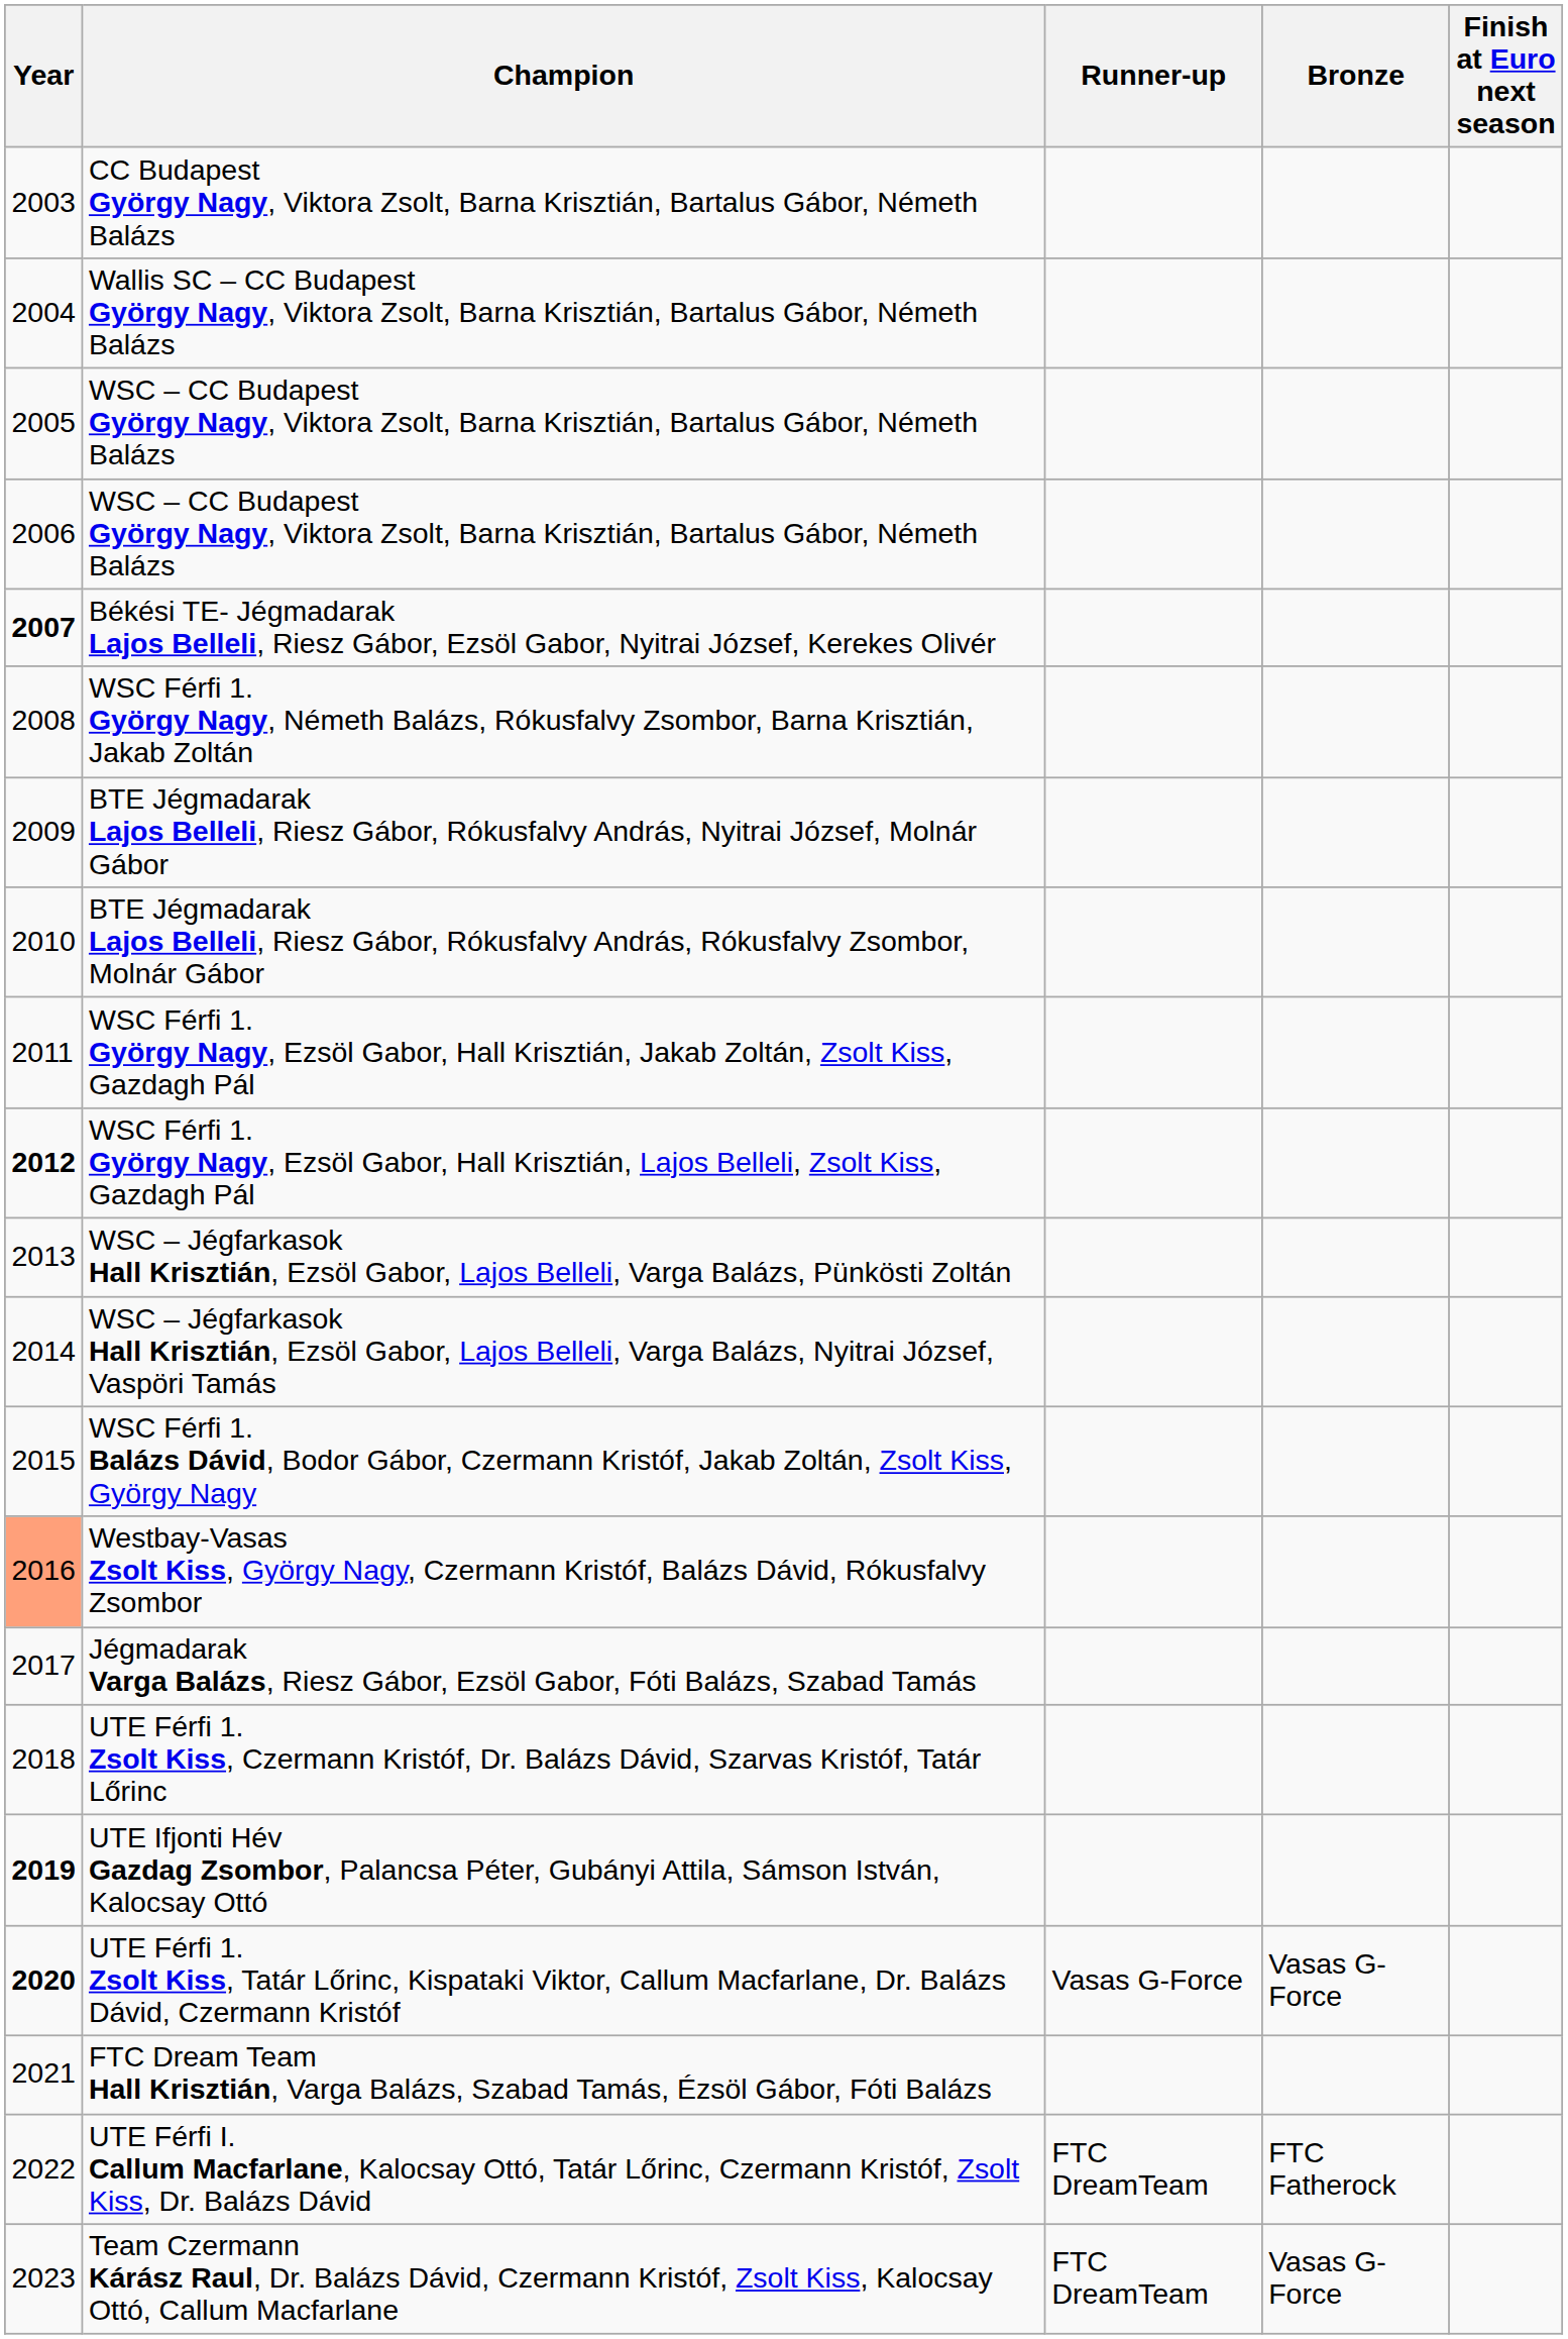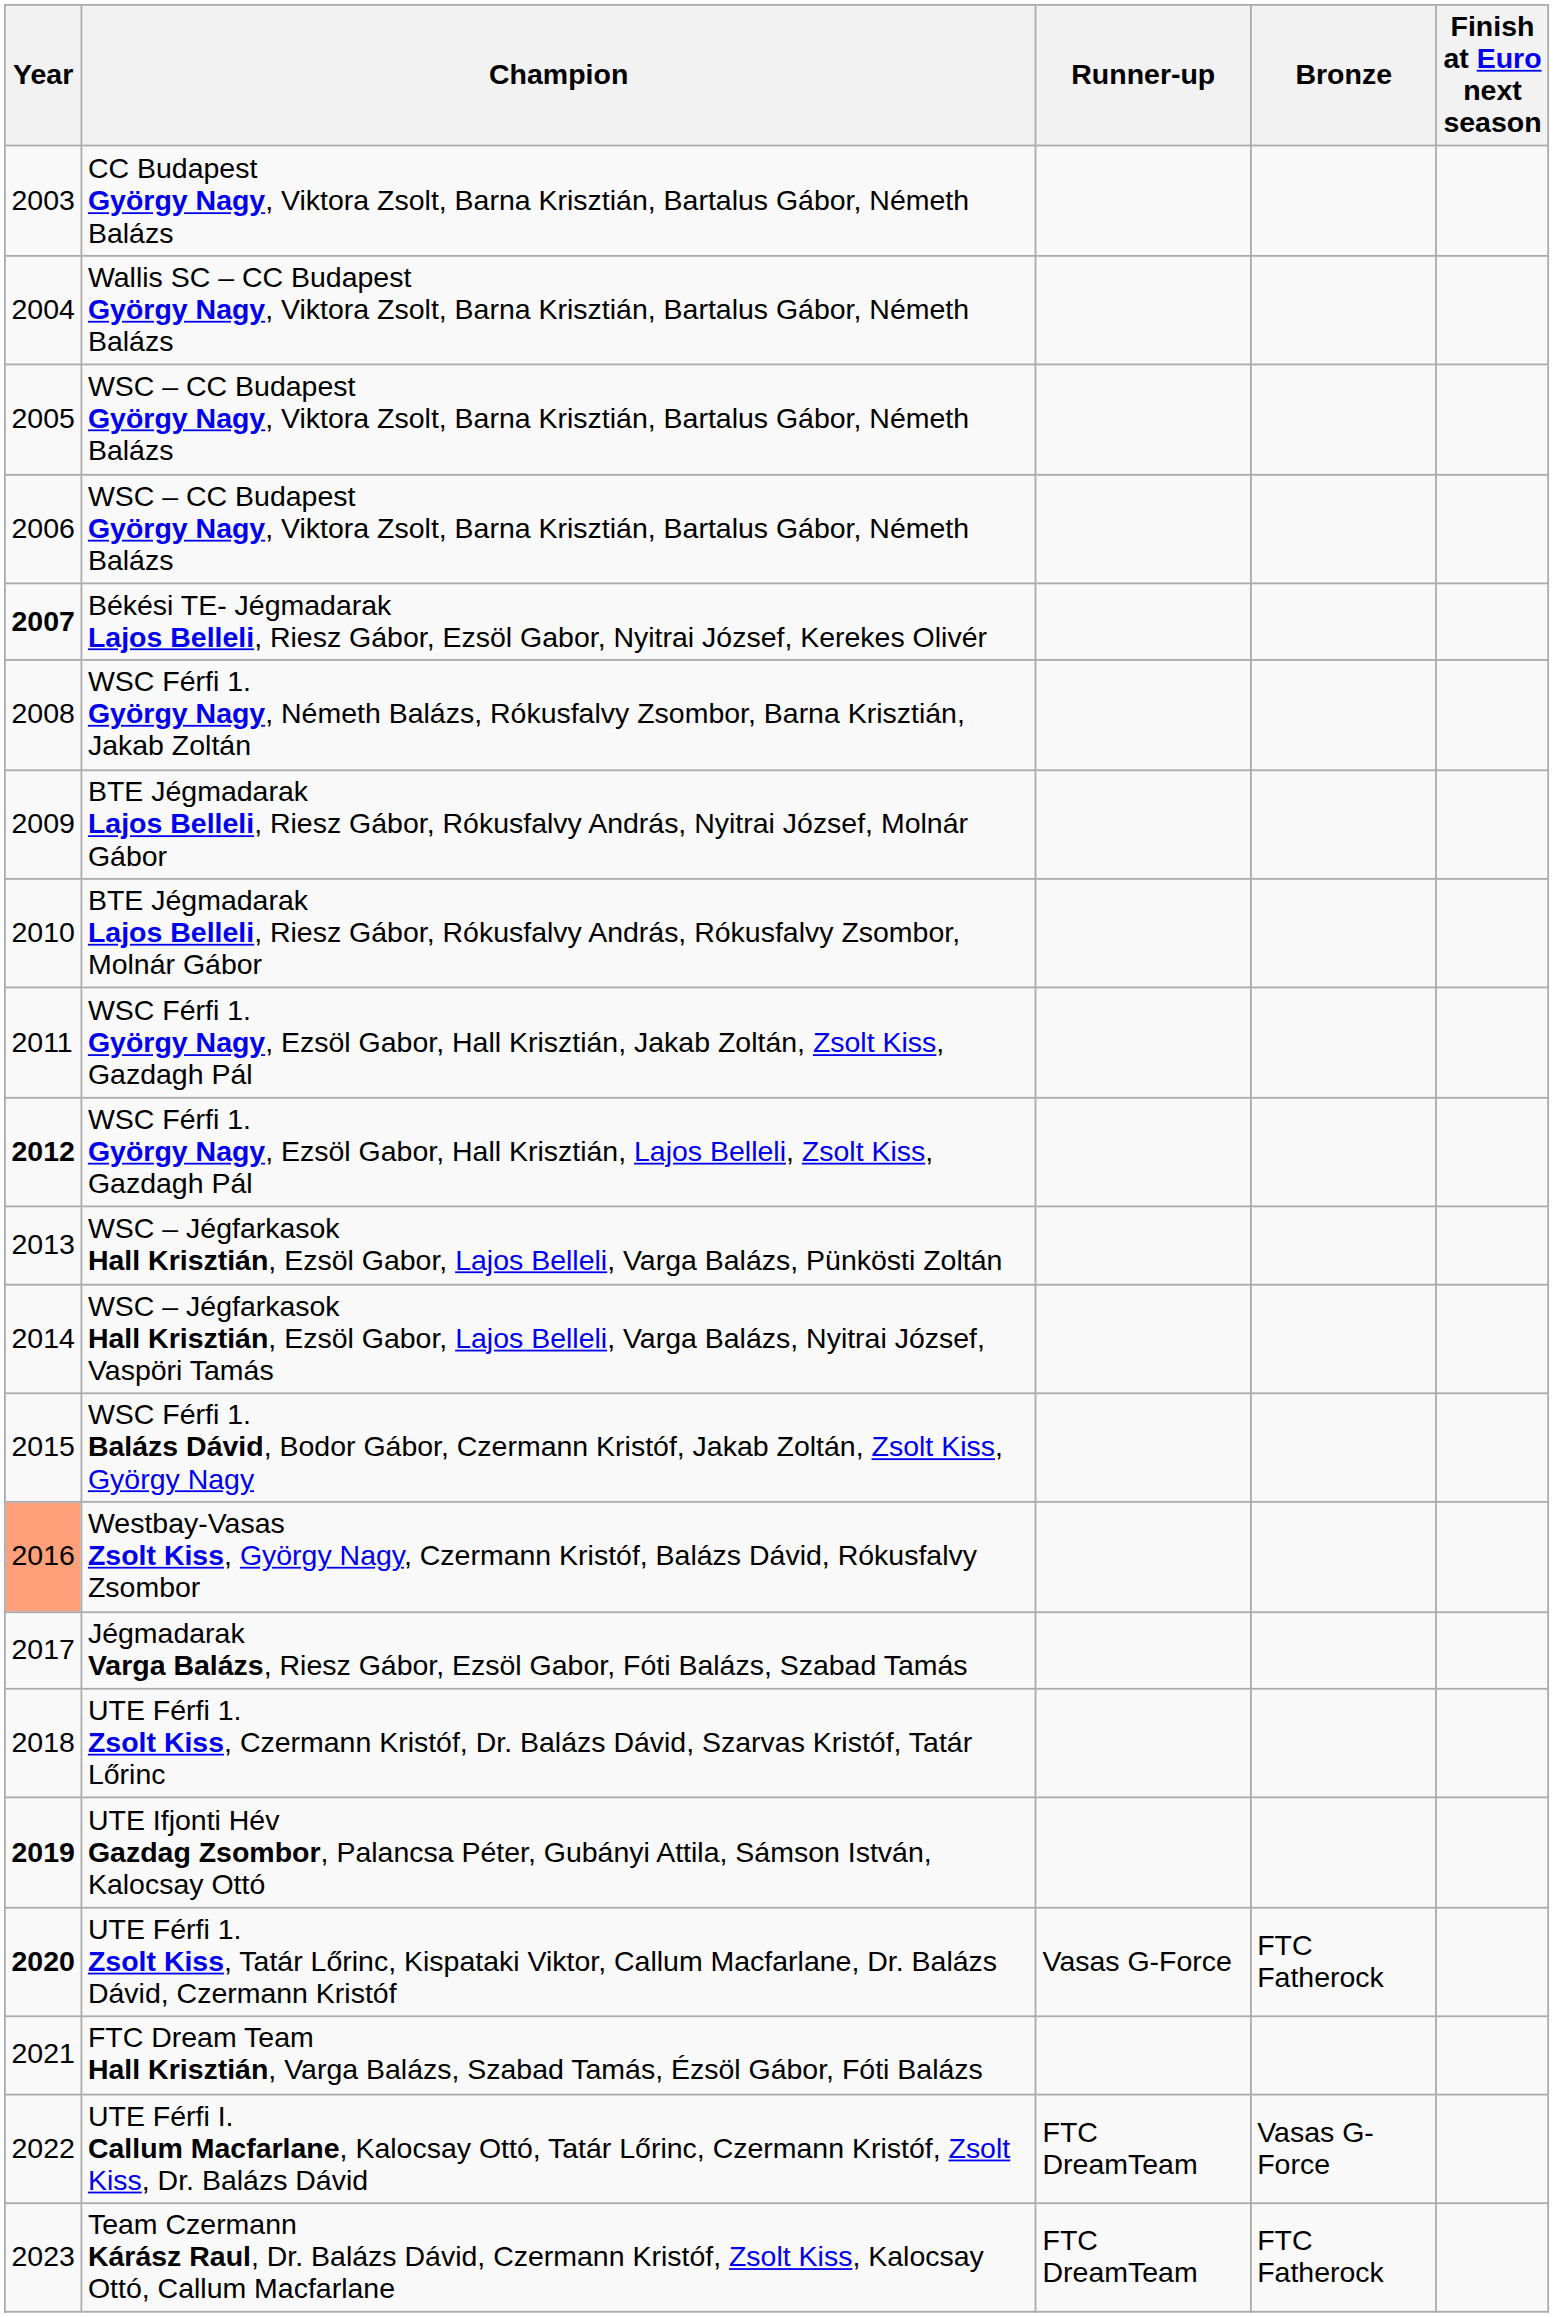row 19 | Bronze: Vasas G-Force -> FTC Fatherock
row 21 | Bronze: FTC Fatherock -> Vasas G-Force
row 22 | Bronze: Vasas G-Force -> FTC Fatherock
